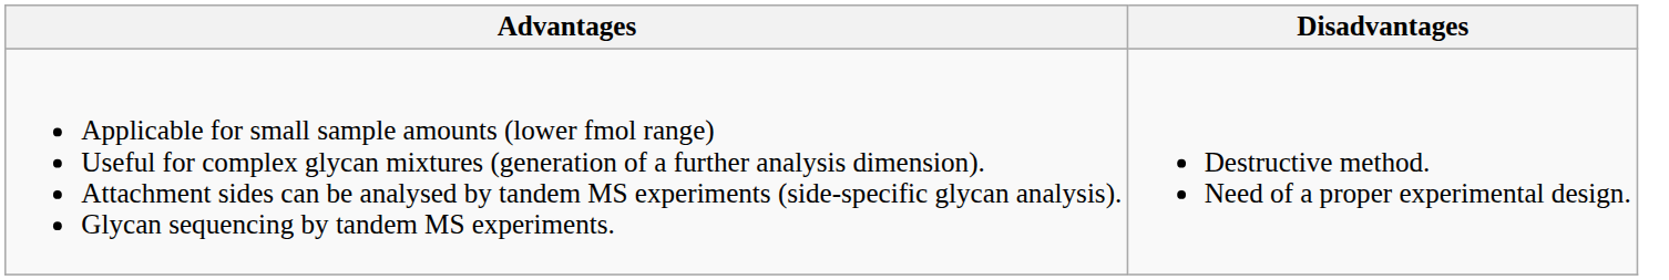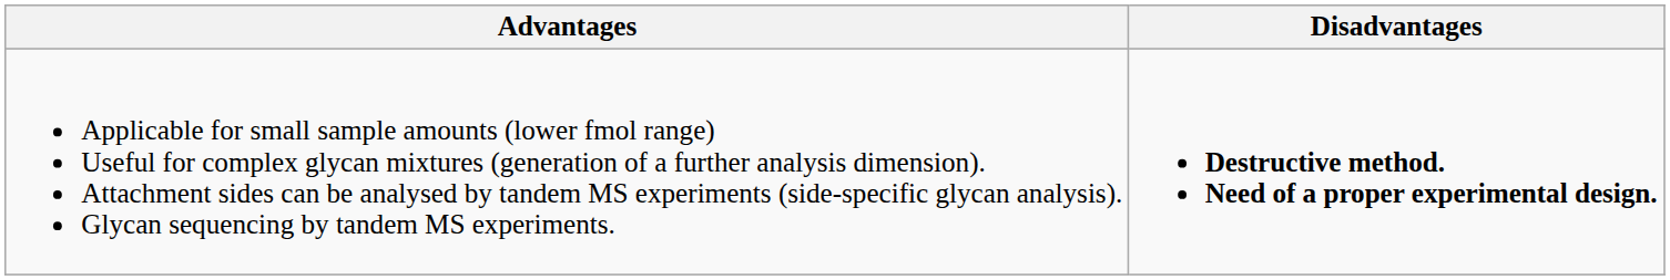row 2 | Disadvantages: normal -> bold
